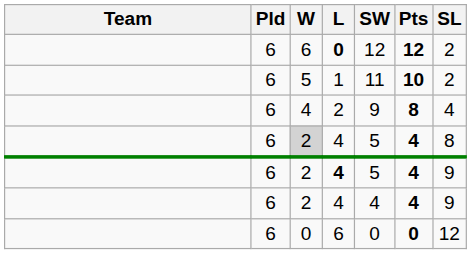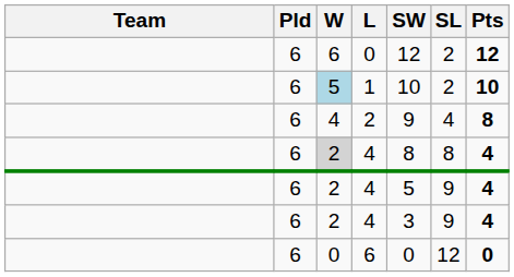columns swapped: SL <-> Pts
row 2 | L: bold -> normal
row 3 | W: no background -> lightblue background
row 3 | SW: 11 -> 10
row 5 | SW: 5 -> 8
row 6 | L: bold -> normal
row 7 | SW: 4 -> 3
